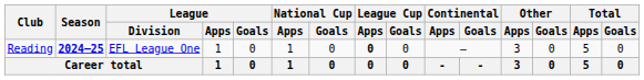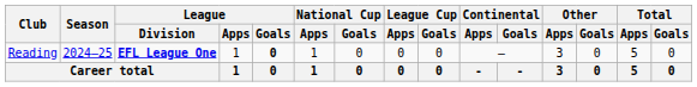Reading | Season: bold -> normal
Reading | League / Division: normal -> bold
Reading | League / Goals: normal -> bold
Reading | League Cup / Apps: bold -> normal
